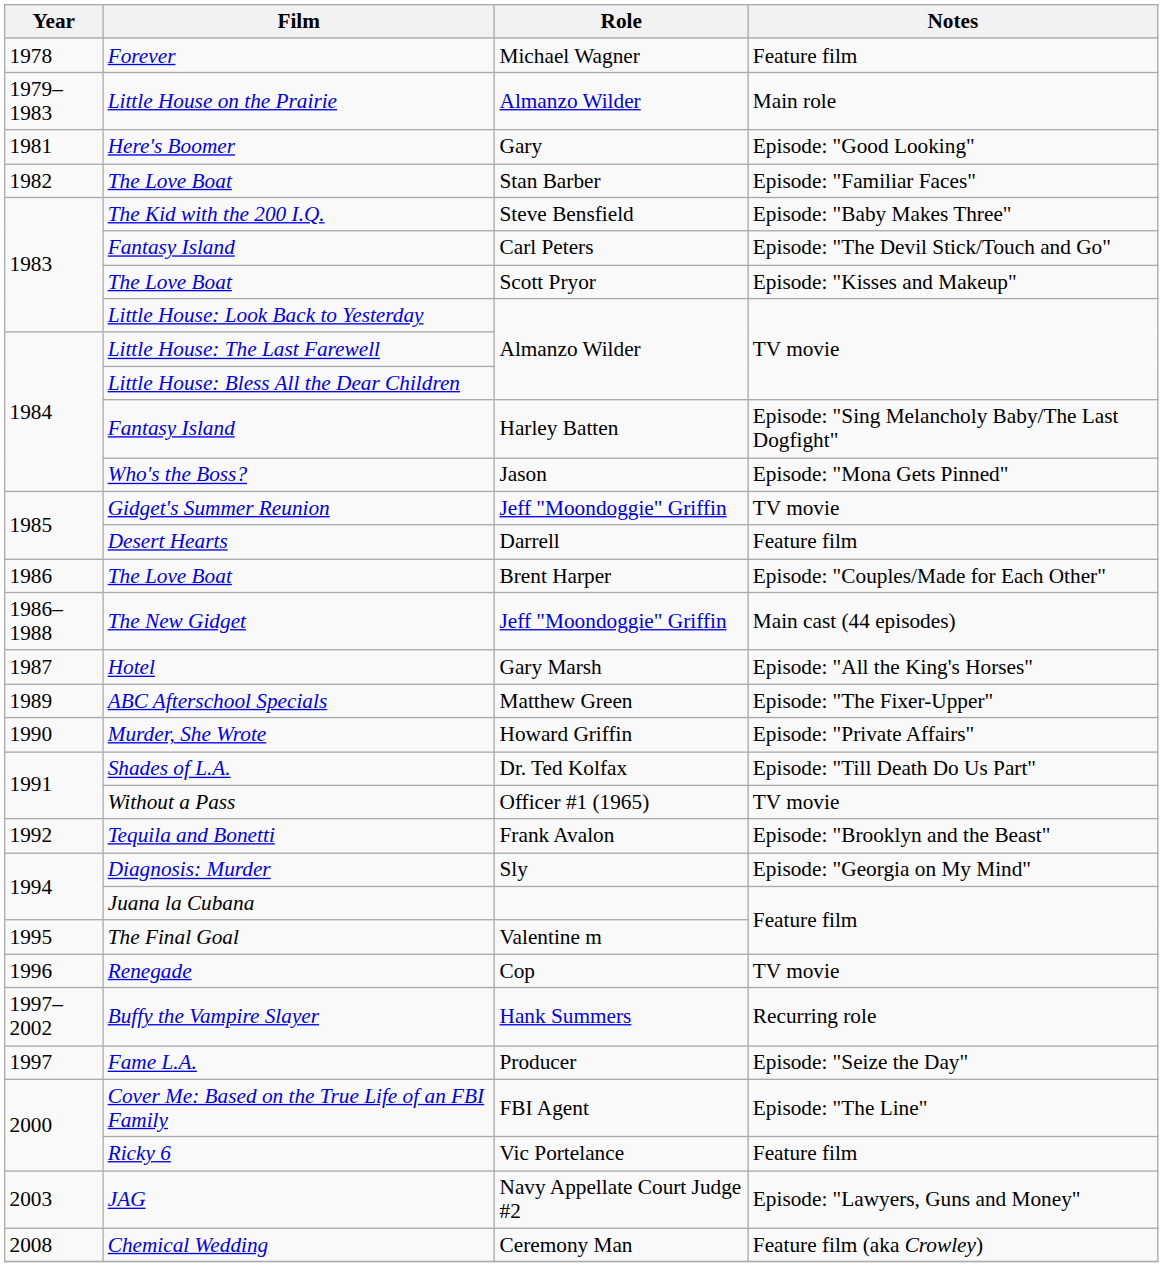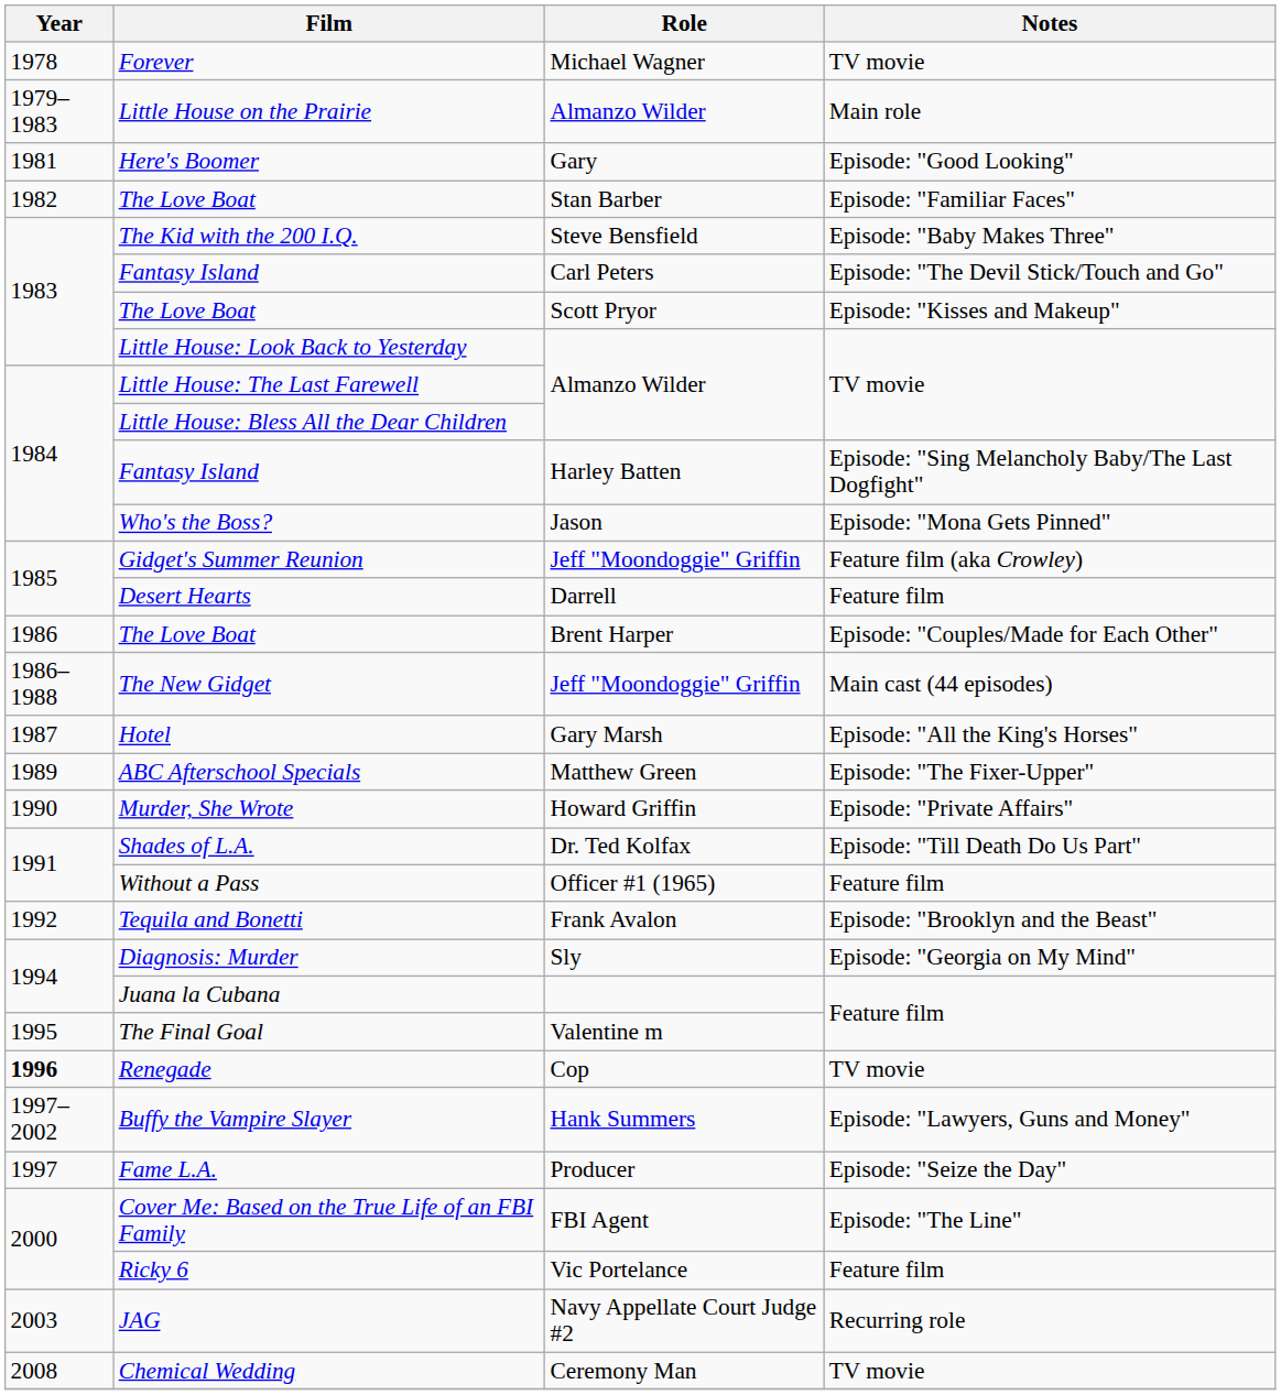Forever | Notes: Feature film -> TV movie
Gidget's Summer Reunion | Notes: TV movie -> Feature film (aka Crowley)
Without a Pass | Notes: TV movie -> Feature film
Renegade | Year: normal -> bold
Buffy the Vampire Slayer | Notes: Recurring role -> Episode: "Lawyers, Guns and Money"
JAG | Notes: Episode: "Lawyers, Guns and Money" -> Recurring role
Chemical Wedding | Notes: Feature film (aka Crowley) -> TV movie
